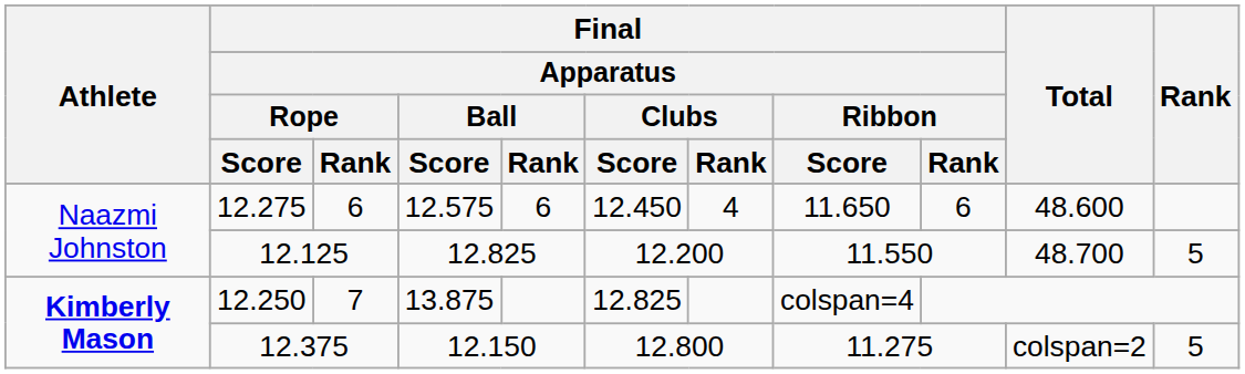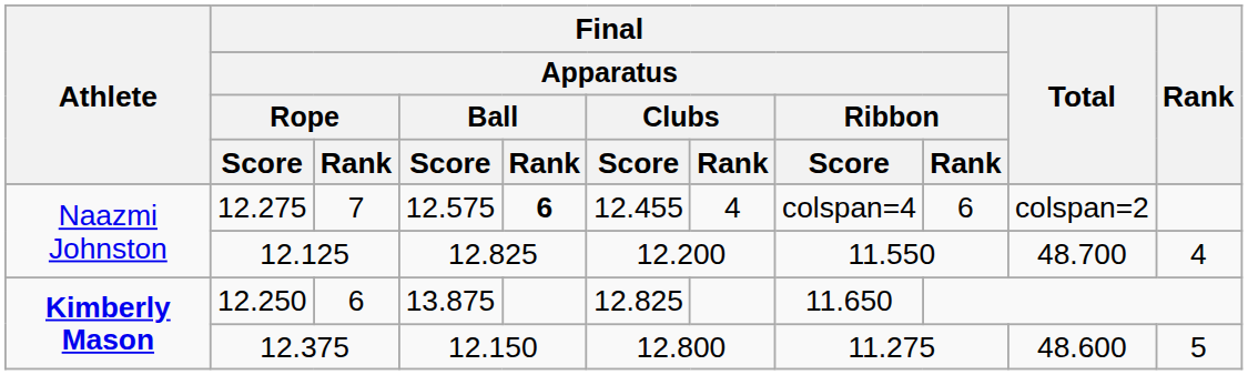12.275 | Final / Apparatus / Rope / Rank: 6 -> 7
12.275 | Final / Apparatus / Ball / Rank: normal -> bold
12.275 | Final / Apparatus / Clubs / Score: 12.450 -> 12.455
12.275 | Final / Apparatus / Ribbon / Score: 11.650 -> colspan=4
12.275 | Total: 48.600 -> colspan=2
12.125 | Rank: 5 -> 4
12.250 | Final / Apparatus / Rope / Rank: 7 -> 6
12.250 | Final / Apparatus / Ribbon / Score: colspan=4 -> 11.650
12.375 | Total: colspan=2 -> 48.600
